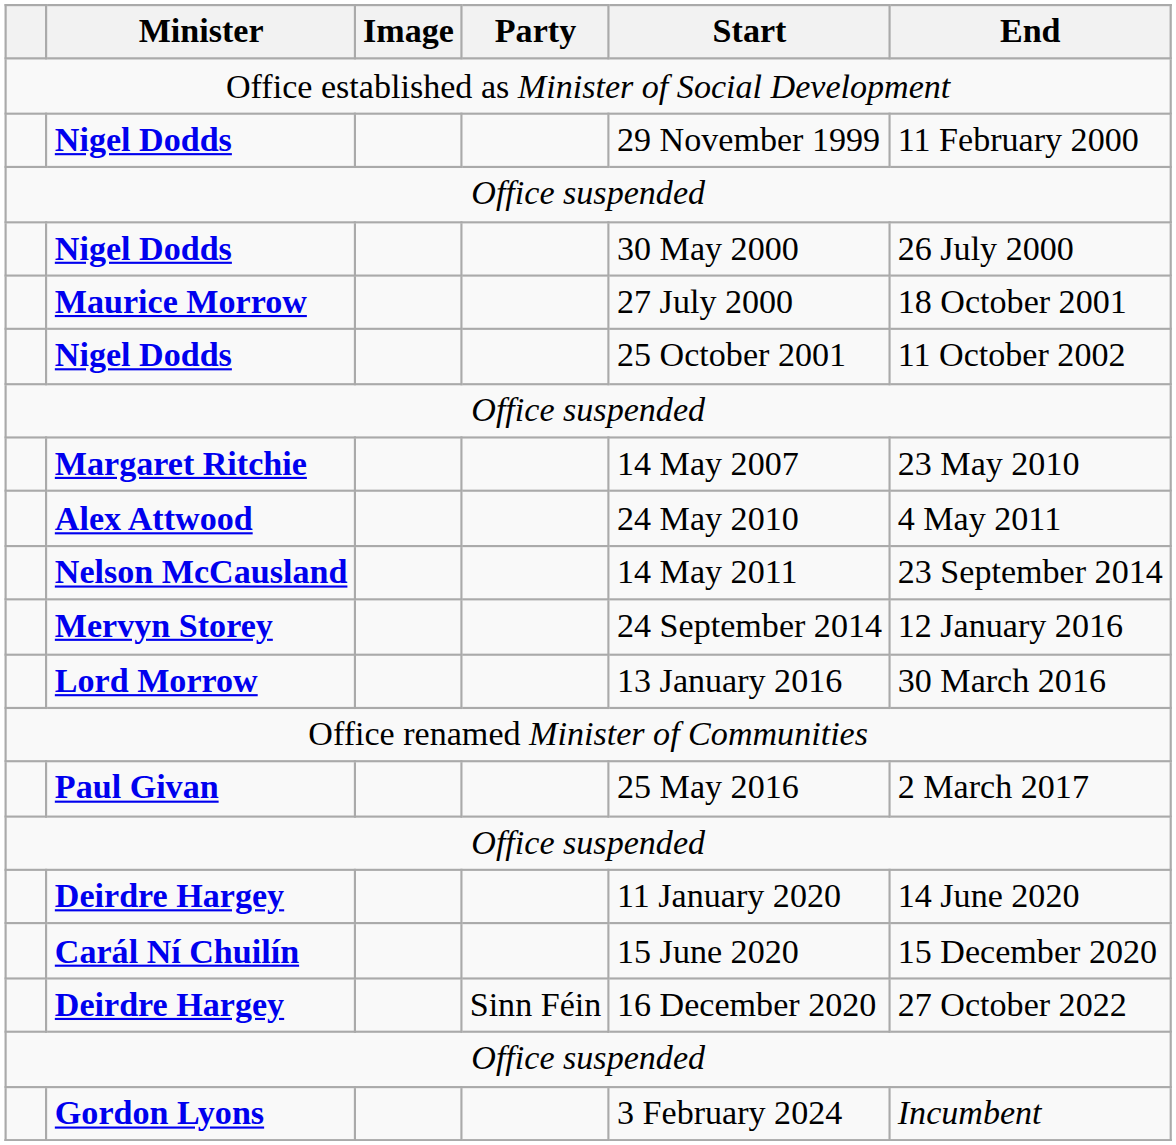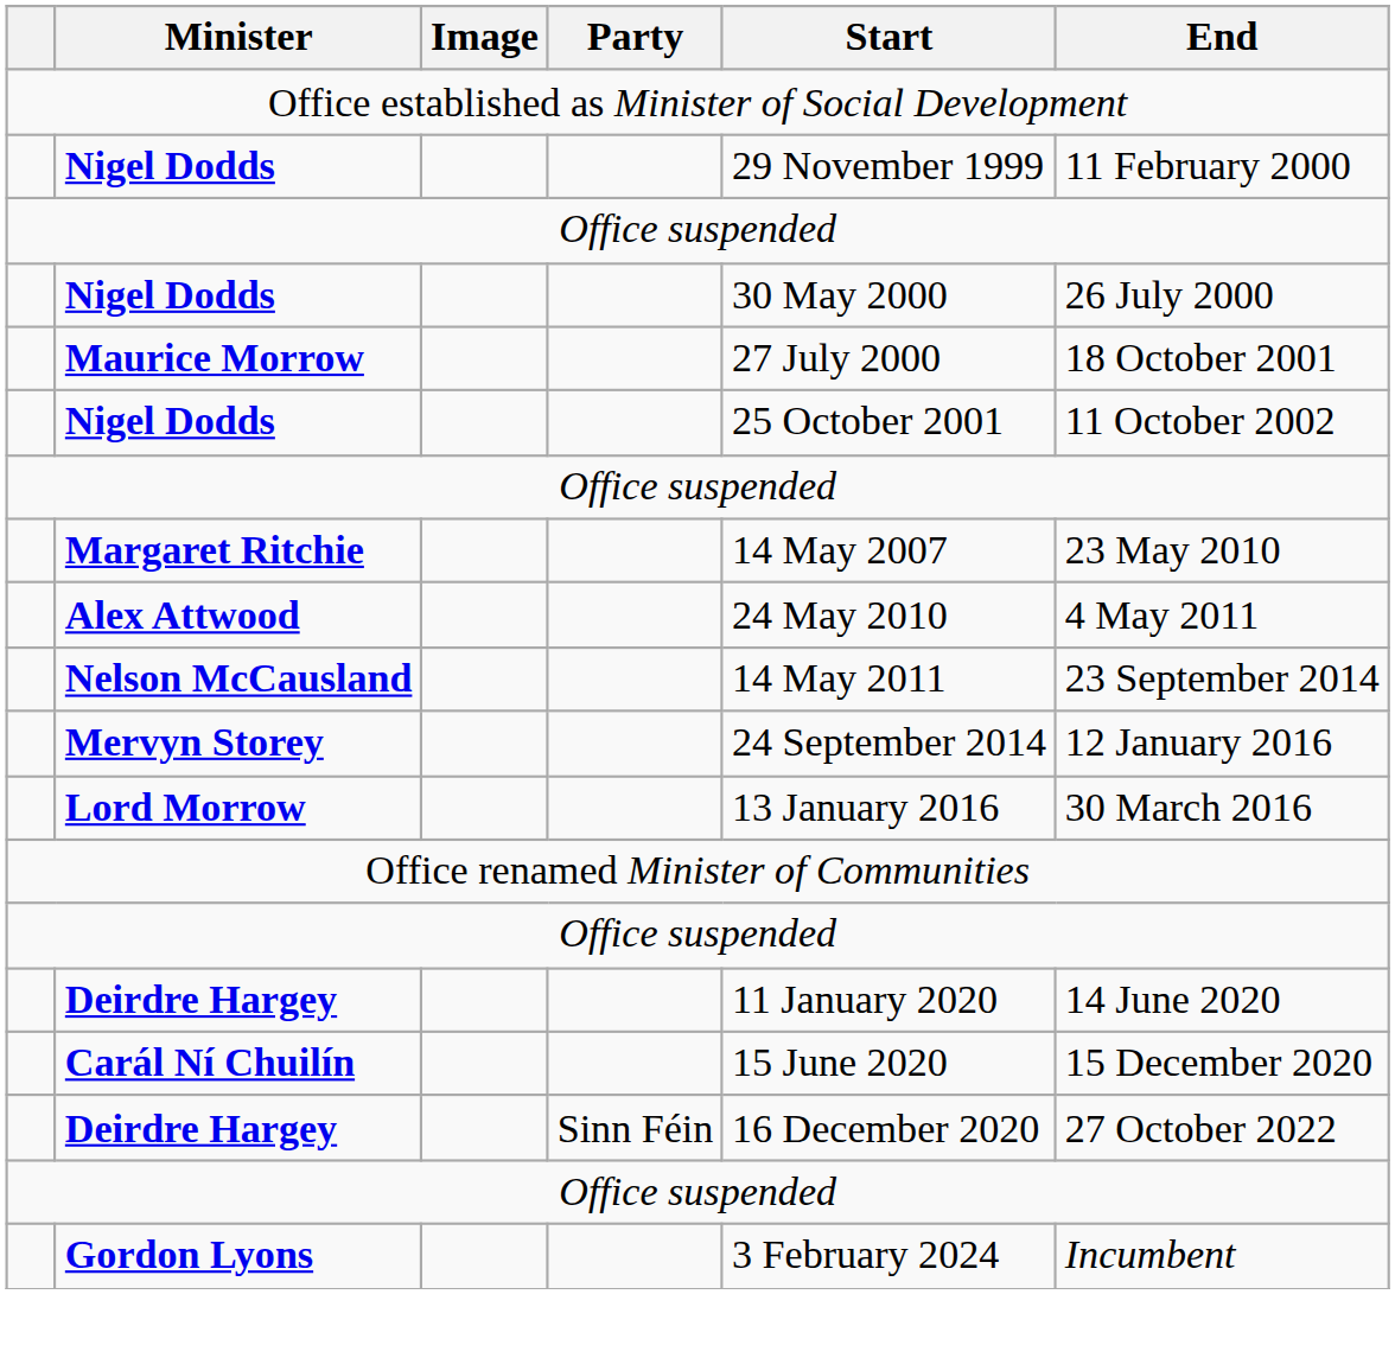- row: Paul Givan | 25 May 2016 | 2 March 2017
